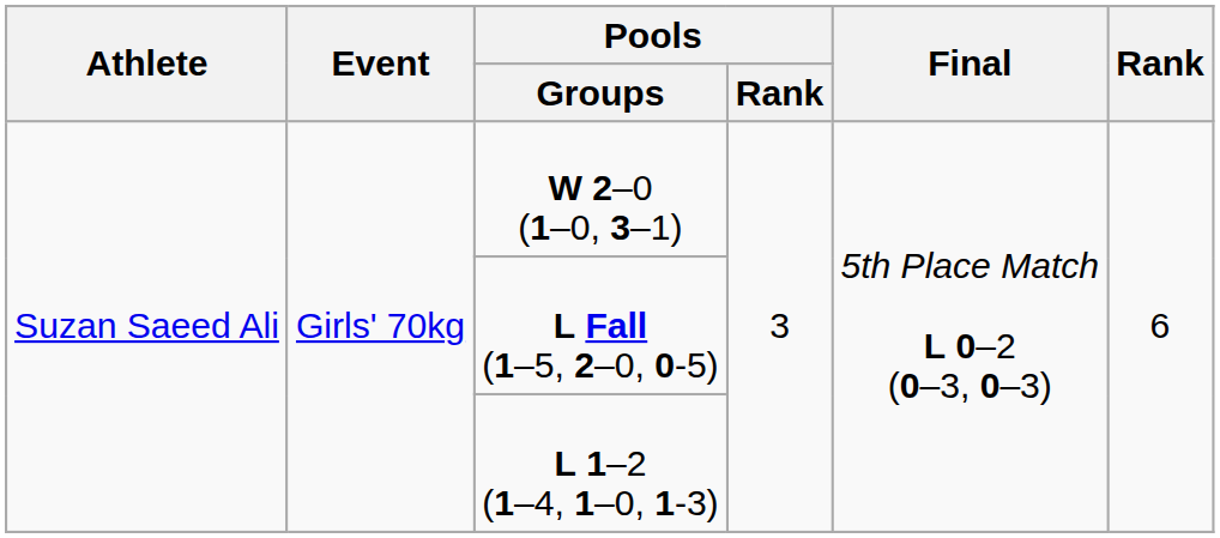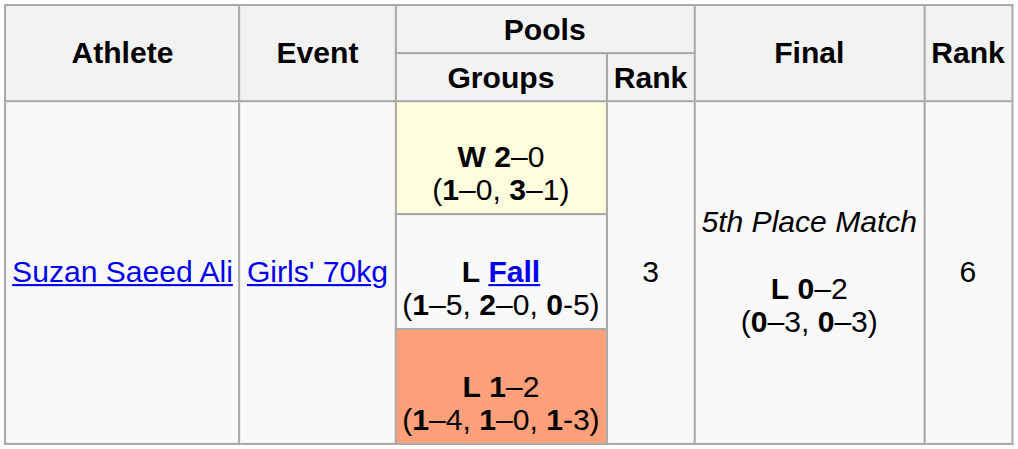W 2–0 (1–0, 3–1) | Pools / Groups: no background -> lightyellow background
L 1–2 (1–4, 1–0, 1-3) | Pools / Groups: no background -> lightsalmon background
